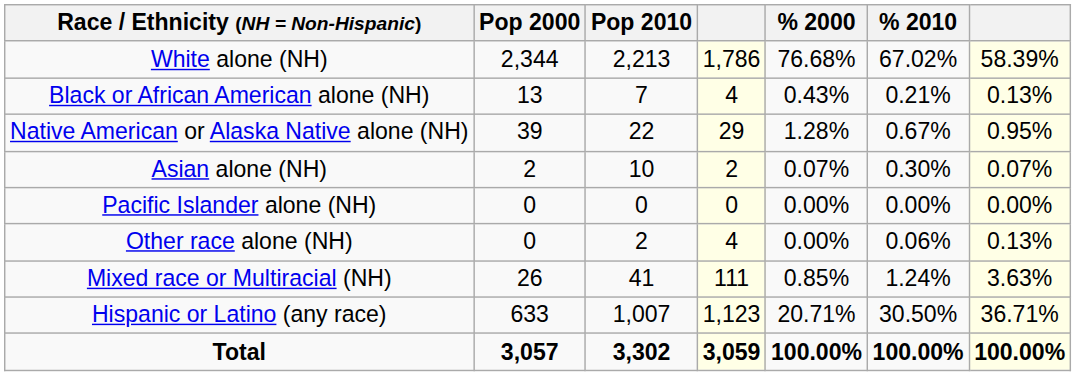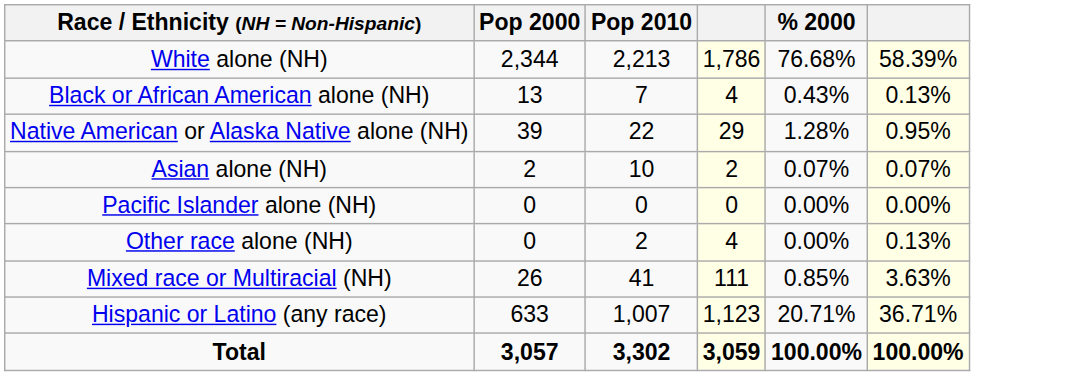- column: % 2010 | 67.02% | 0.21% | 0.67% | 0.30% | 0.00% | 0.06% | 1.24% | 30.50% | 100.00%
